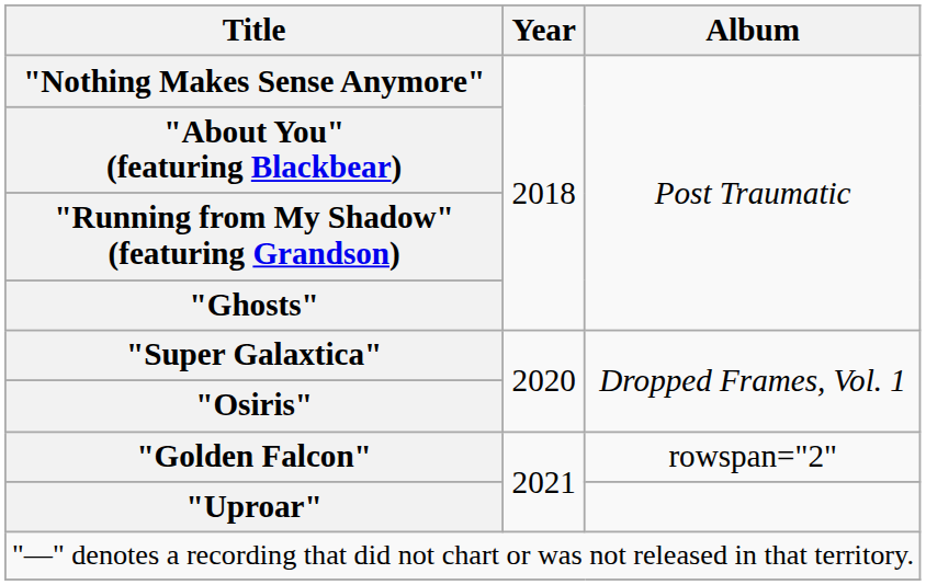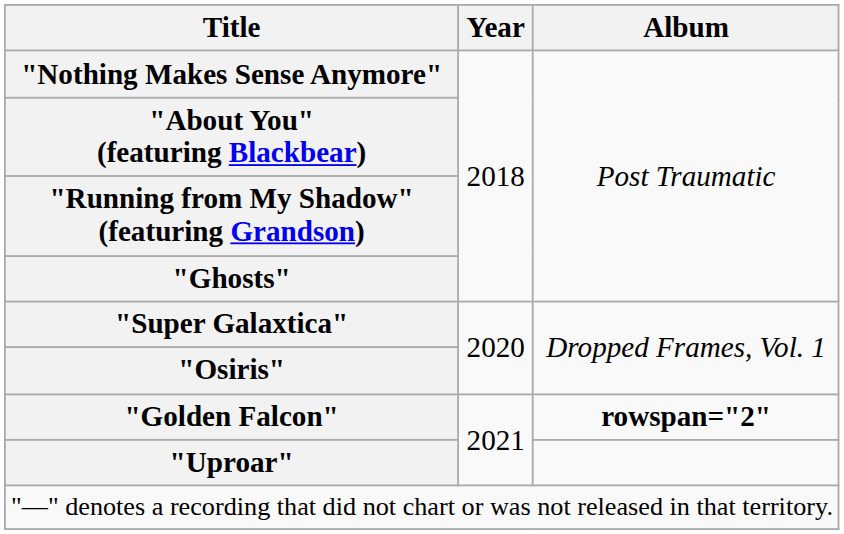"Golden Falcon" | Album: normal -> bold
